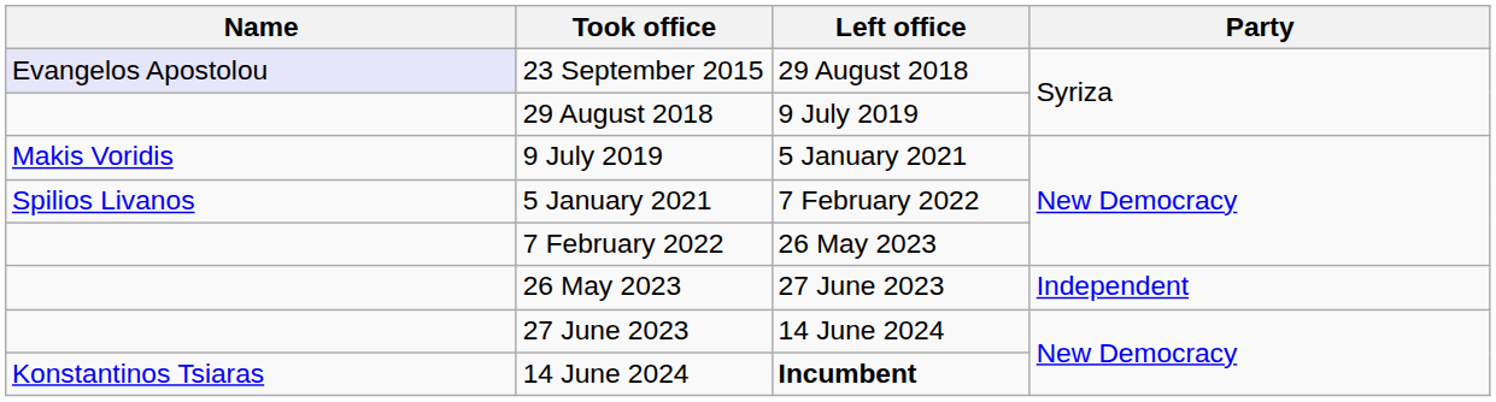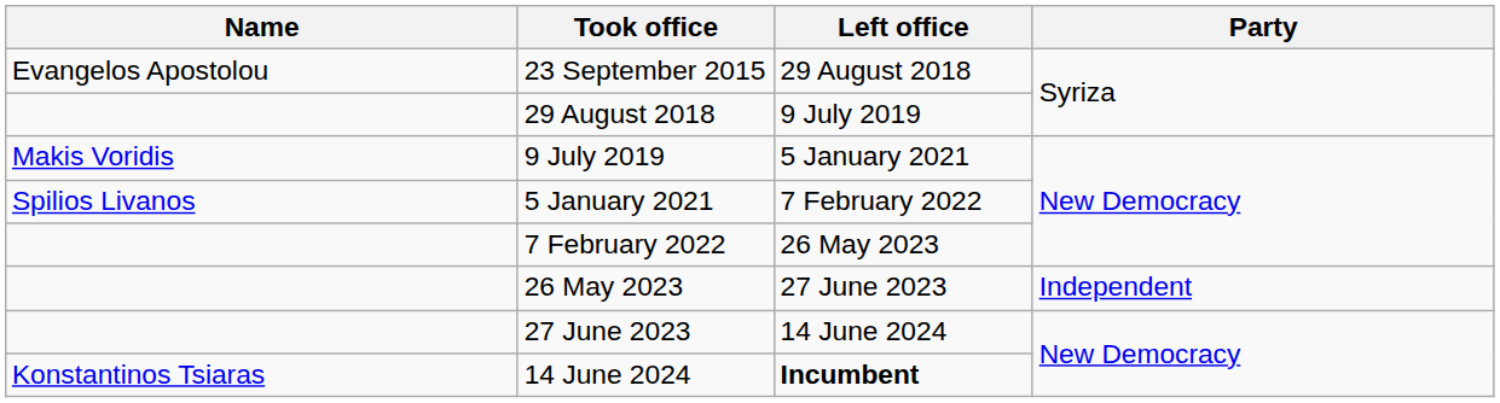23 September 2015 | Name: lavender background -> no background
